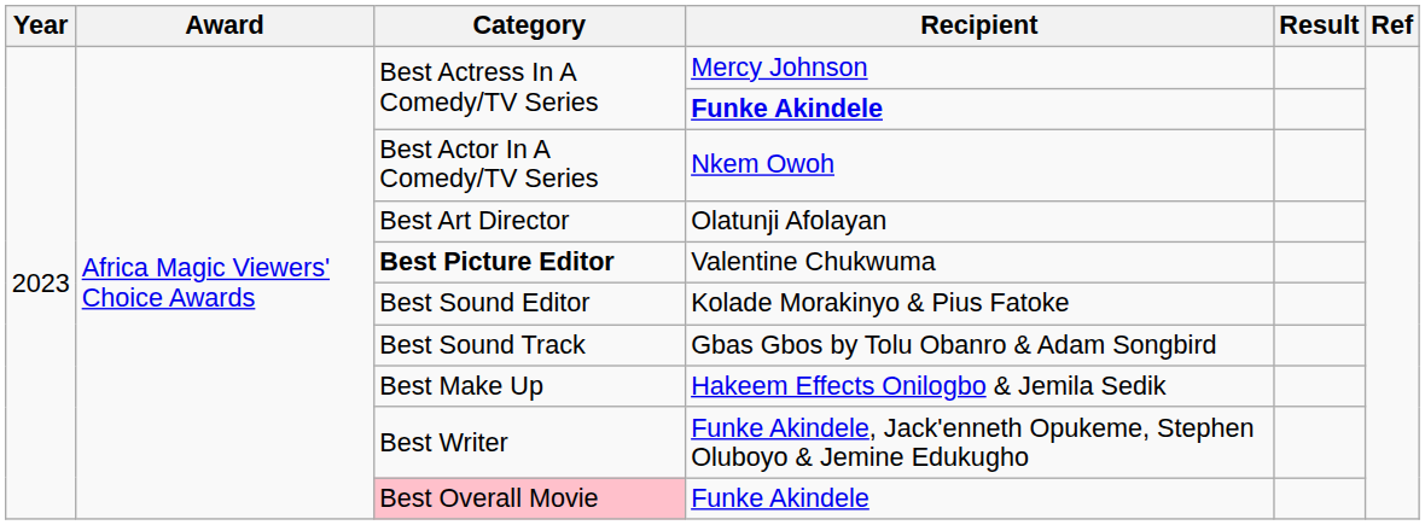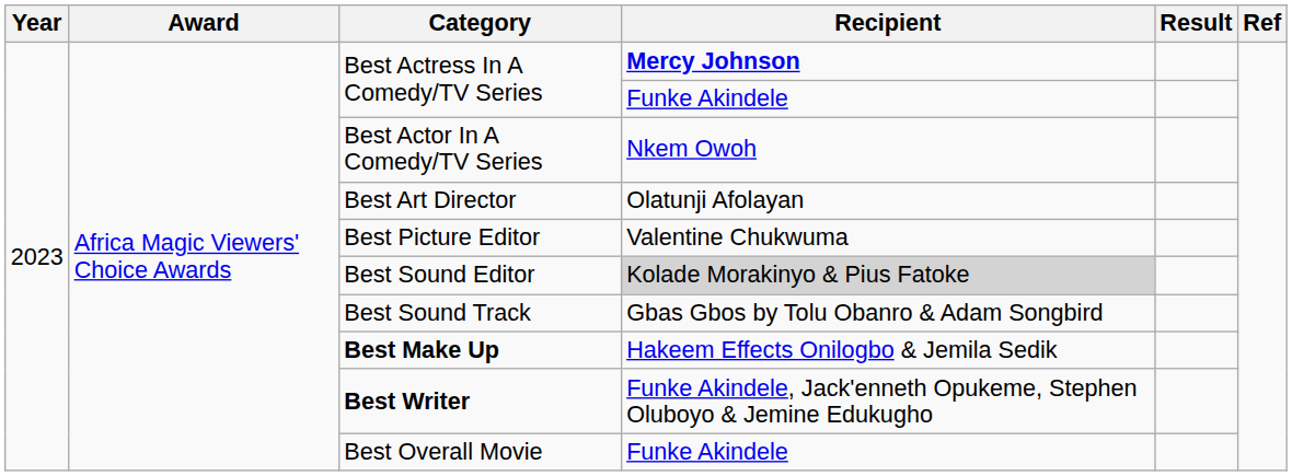Best Actress In A Comedy/TV Series / Mercy Johnson | Recipient: normal -> bold
Best Actress In A Comedy/TV Series / Funke Akindele | Recipient: bold -> normal
Best Picture Editor | Category: bold -> normal
Best Sound Editor | Recipient: no background -> lightgrey background
Best Make Up | Category: normal -> bold
Best Writer | Category: normal -> bold
Best Overall Movie | Category: pink background -> no background
